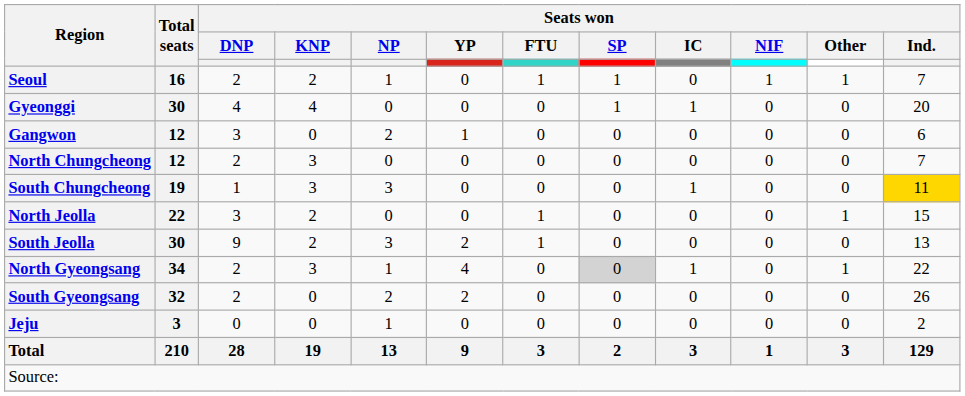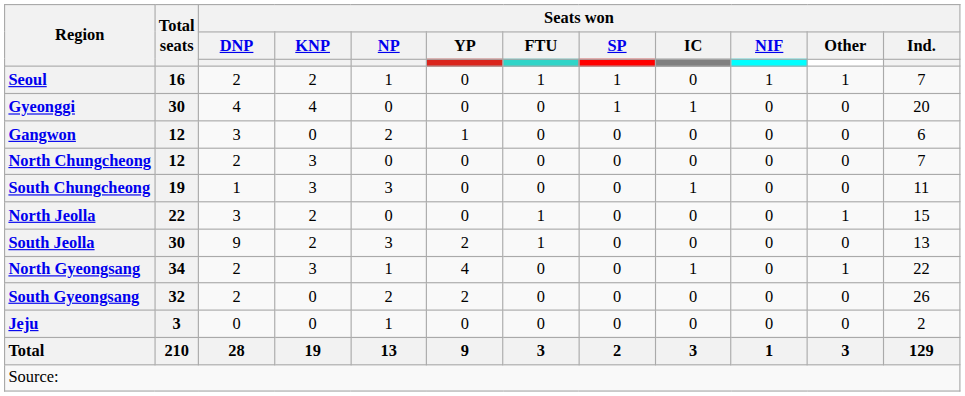South Chungcheong | Seats won / Ind.: gold background -> no background
North Gyeongsang | Seats won / SP: lightgrey background -> no background
